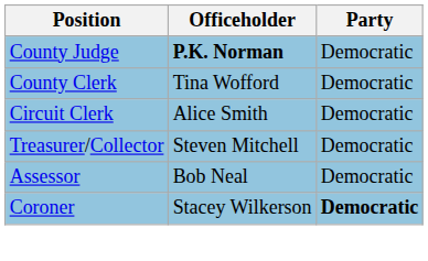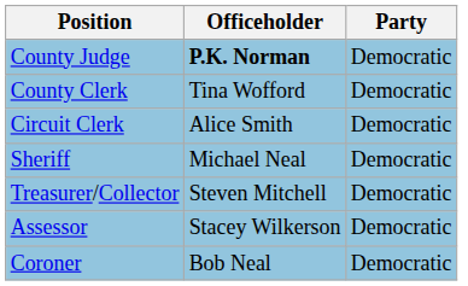+ row: Sheriff | Michael Neal | Democratic
Assessor | Officeholder: Bob Neal -> Stacey Wilkerson
Coroner | Officeholder: Stacey Wilkerson -> Bob Neal
Coroner | Party: bold -> normal
